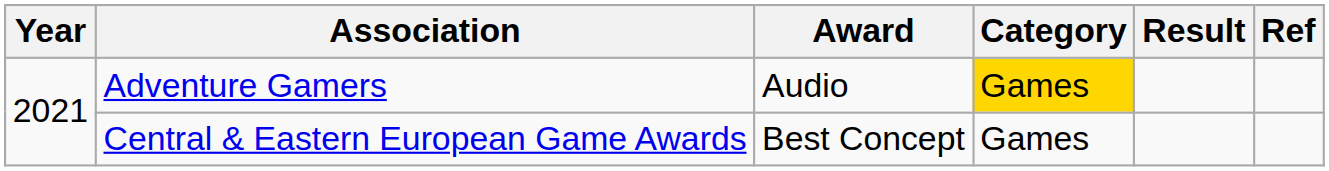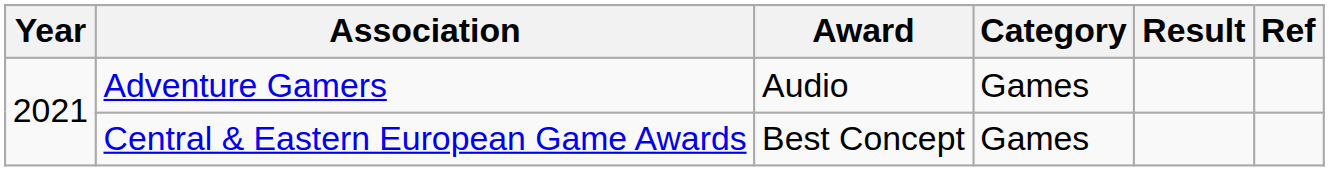Adventure Gamers | Category: gold background -> no background
